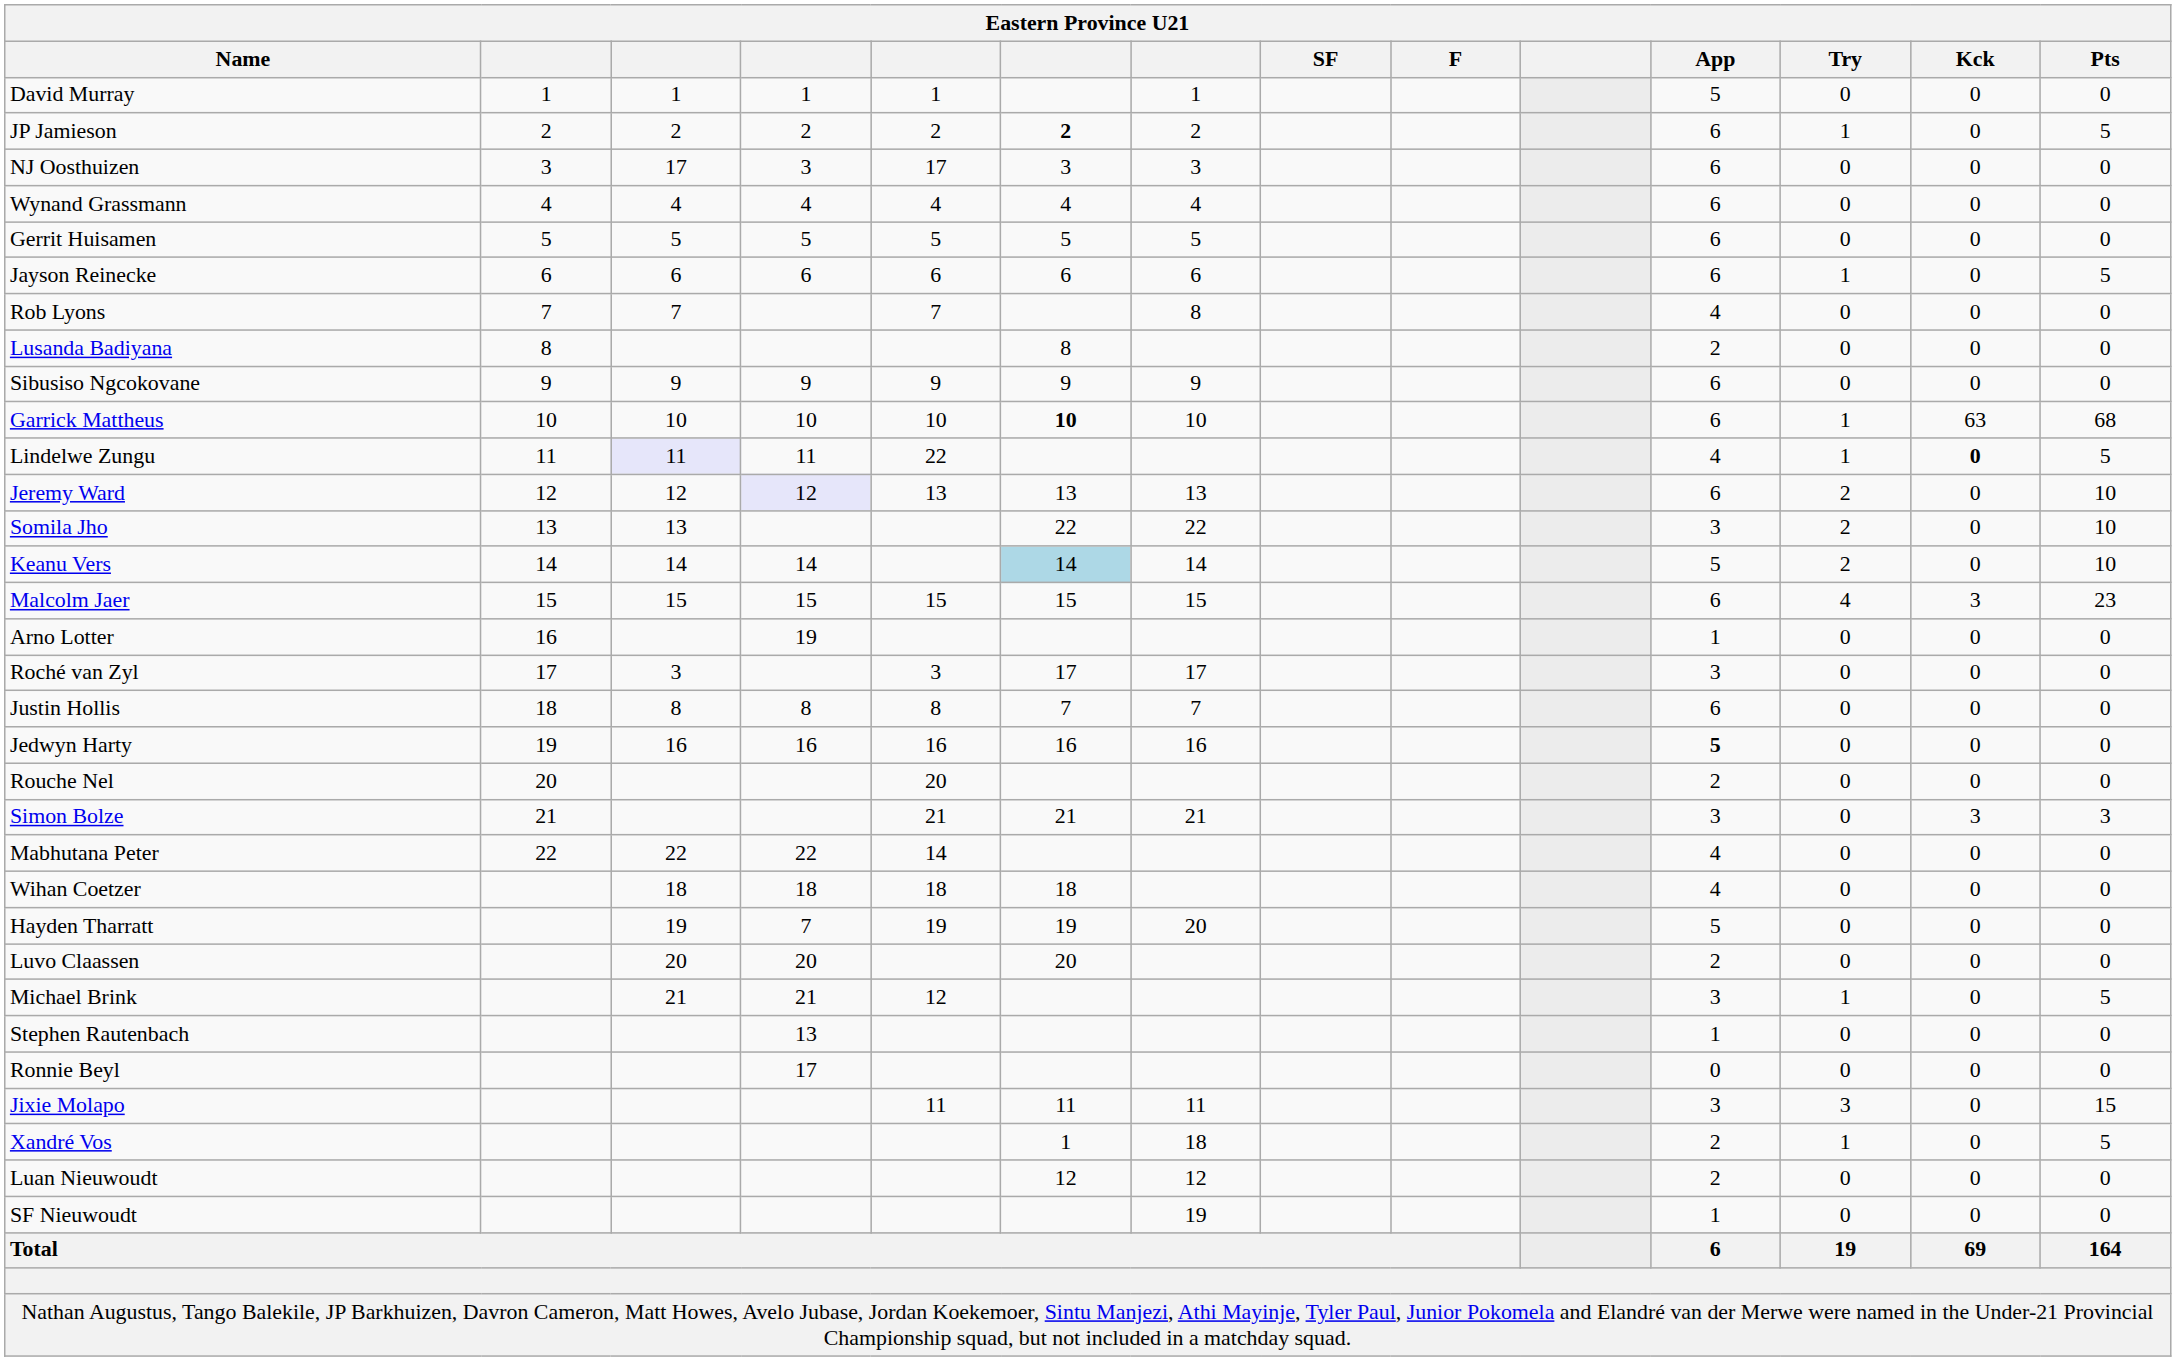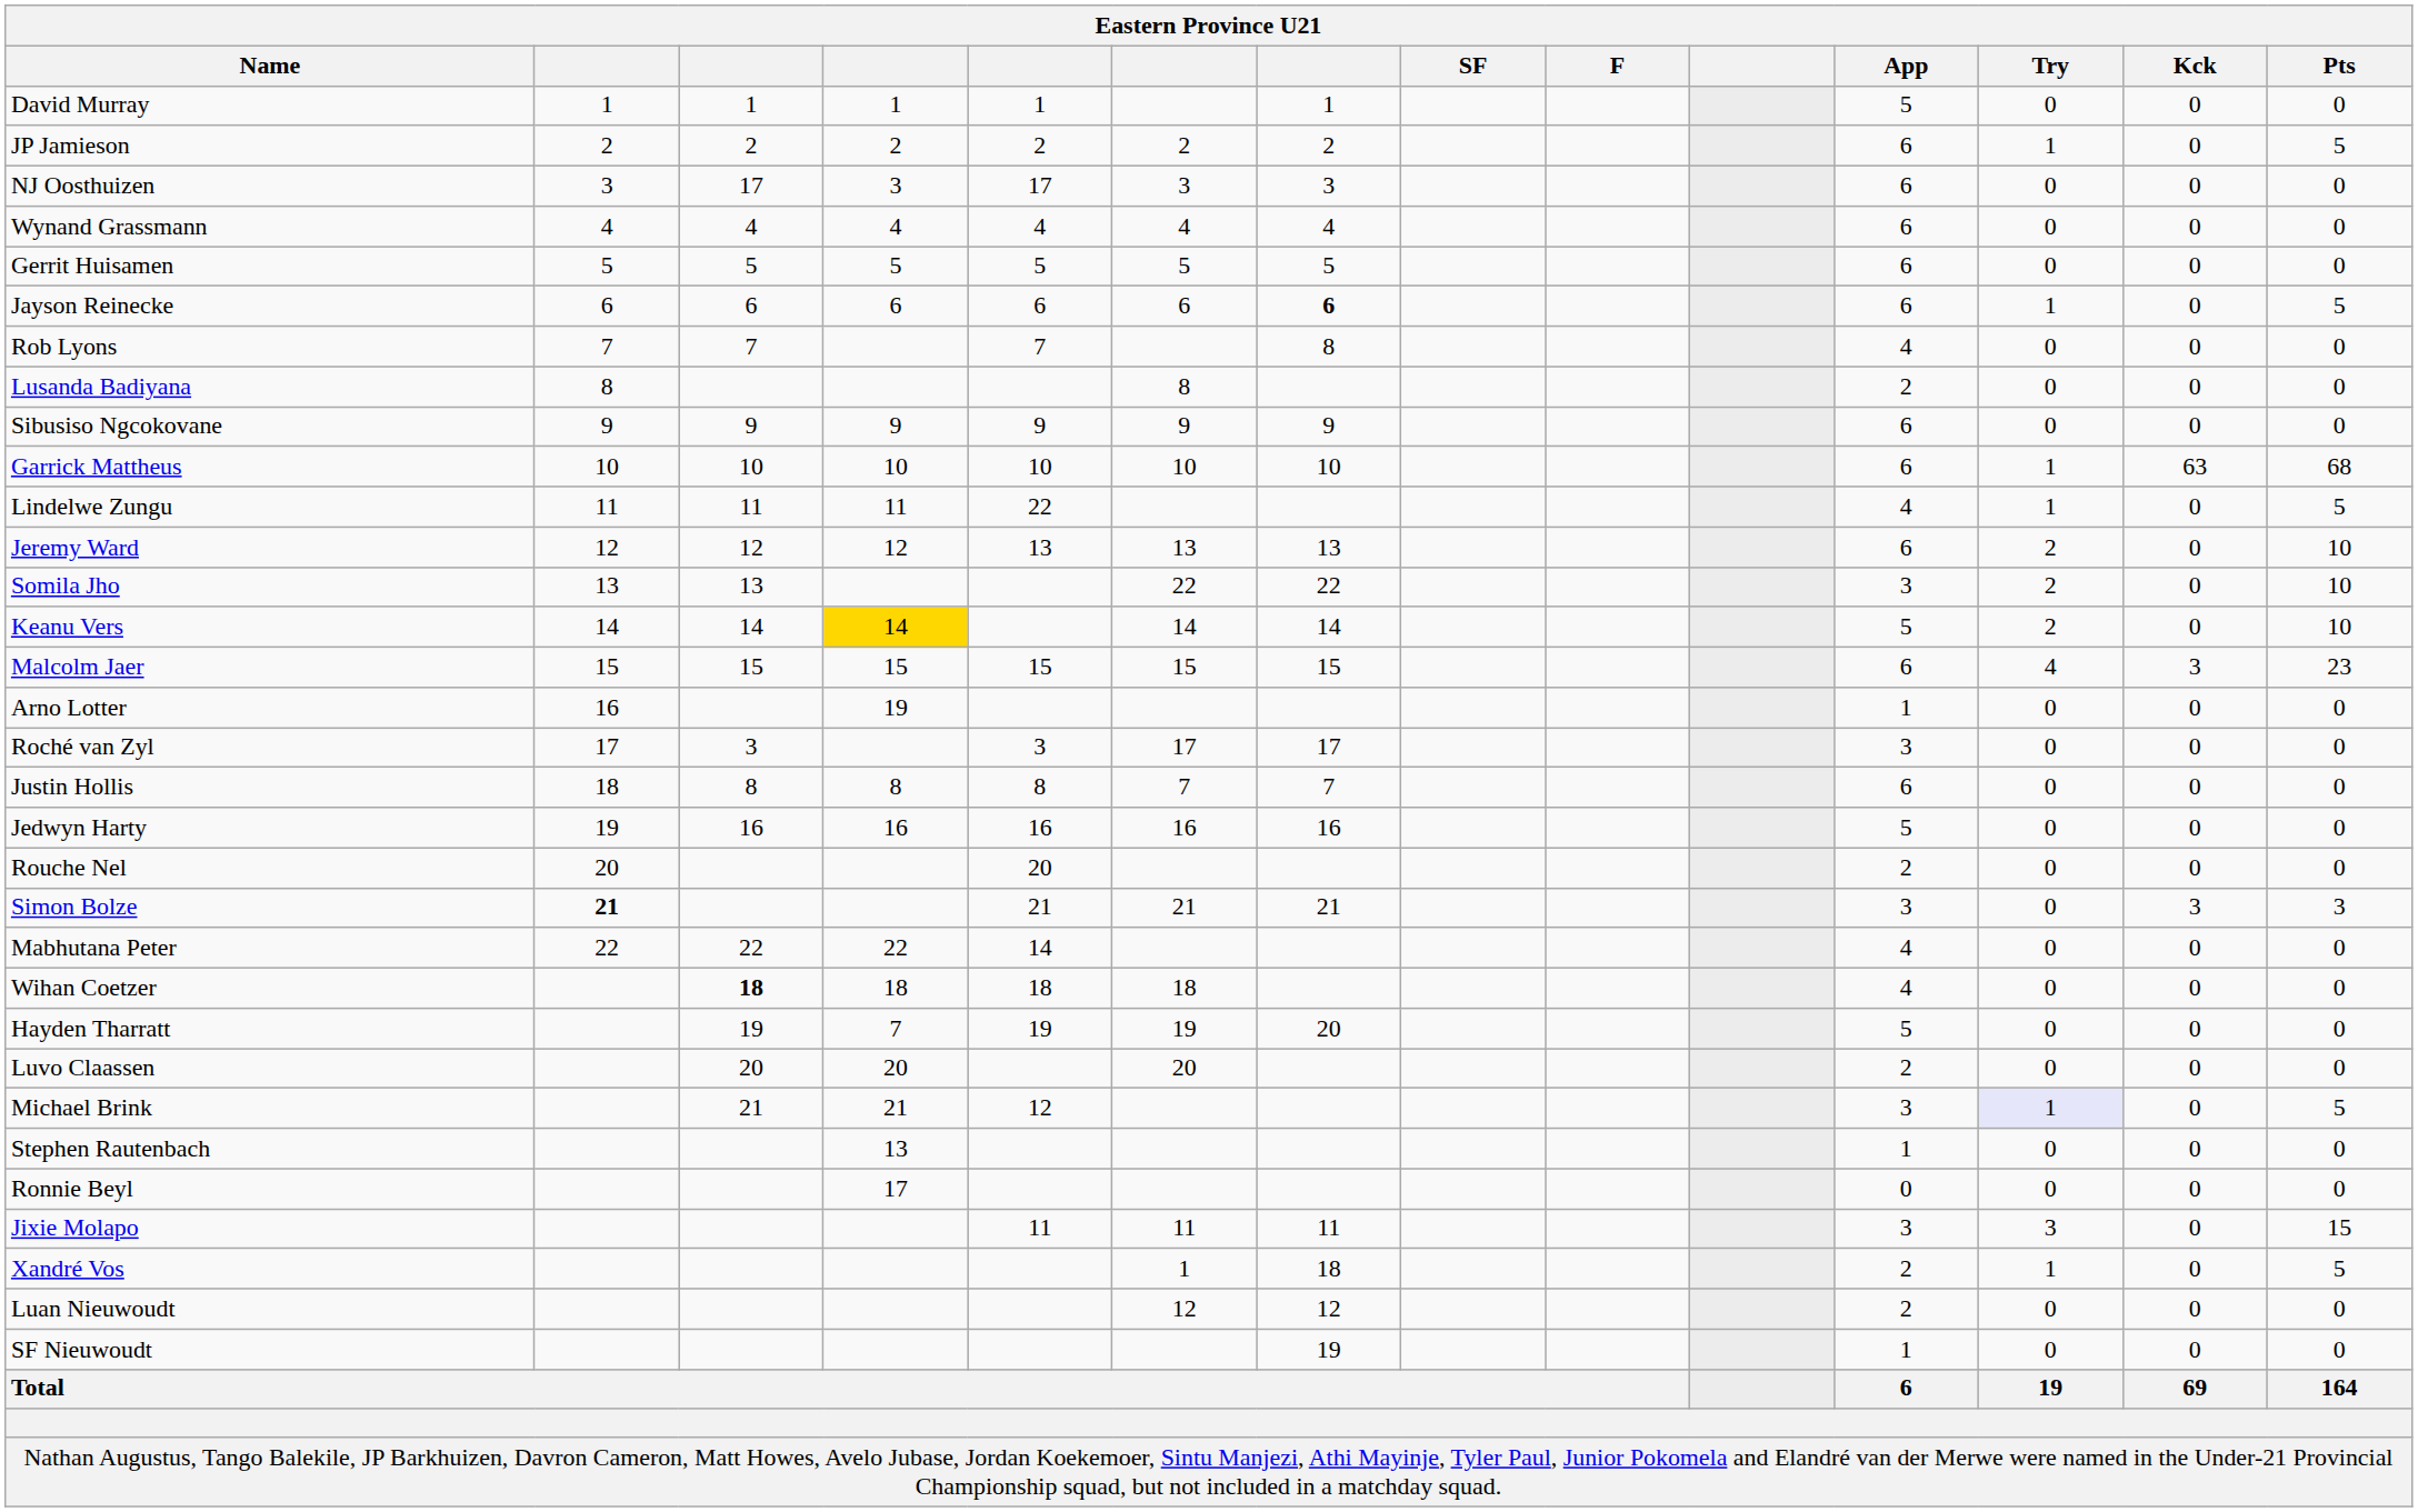JP Jamieson | column 6: bold -> normal
Jayson Reinecke | column 7: normal -> bold
Garrick Mattheus | column 6: bold -> normal
Lindelwe Zungu | column 3: lavender background -> no background
Lindelwe Zungu | Kck: bold -> normal
Jeremy Ward | column 4: lavender background -> no background
Keanu Vers | column 4: no background -> gold background
Keanu Vers | column 6: lightblue background -> no background
Jedwyn Harty | App: bold -> normal
Simon Bolze | column 2: normal -> bold
Wihan Coetzer | column 3: normal -> bold
Michael Brink | Try: no background -> lavender background
